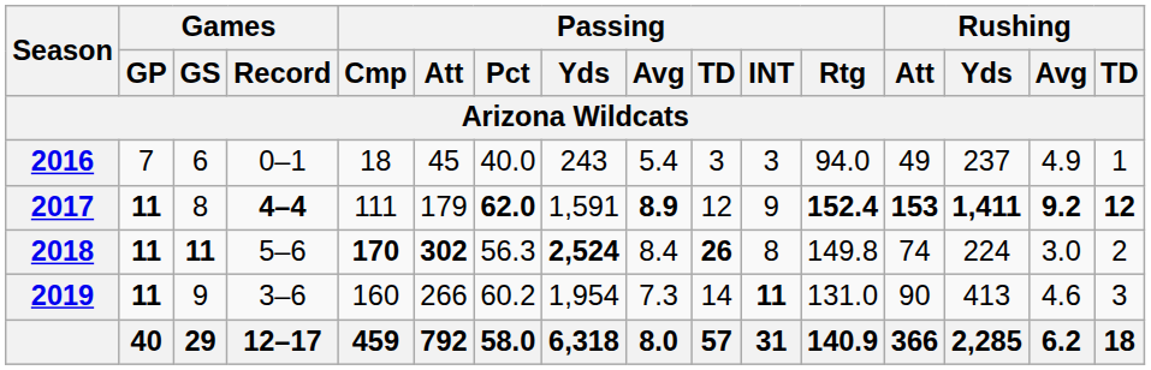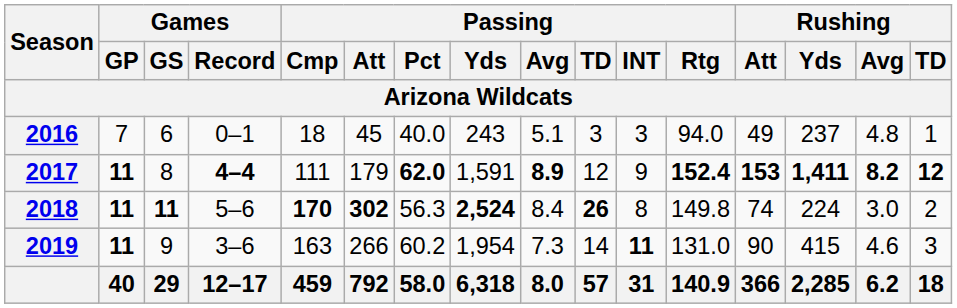2016 | Passing / Avg: 5.4 -> 5.1
2016 | Rushing / Avg: 4.9 -> 4.8
2017 | Rushing / Avg: 9.2 -> 8.2
2019 | Passing / Cmp: 160 -> 163
2019 | Rushing / Yds: 413 -> 415
